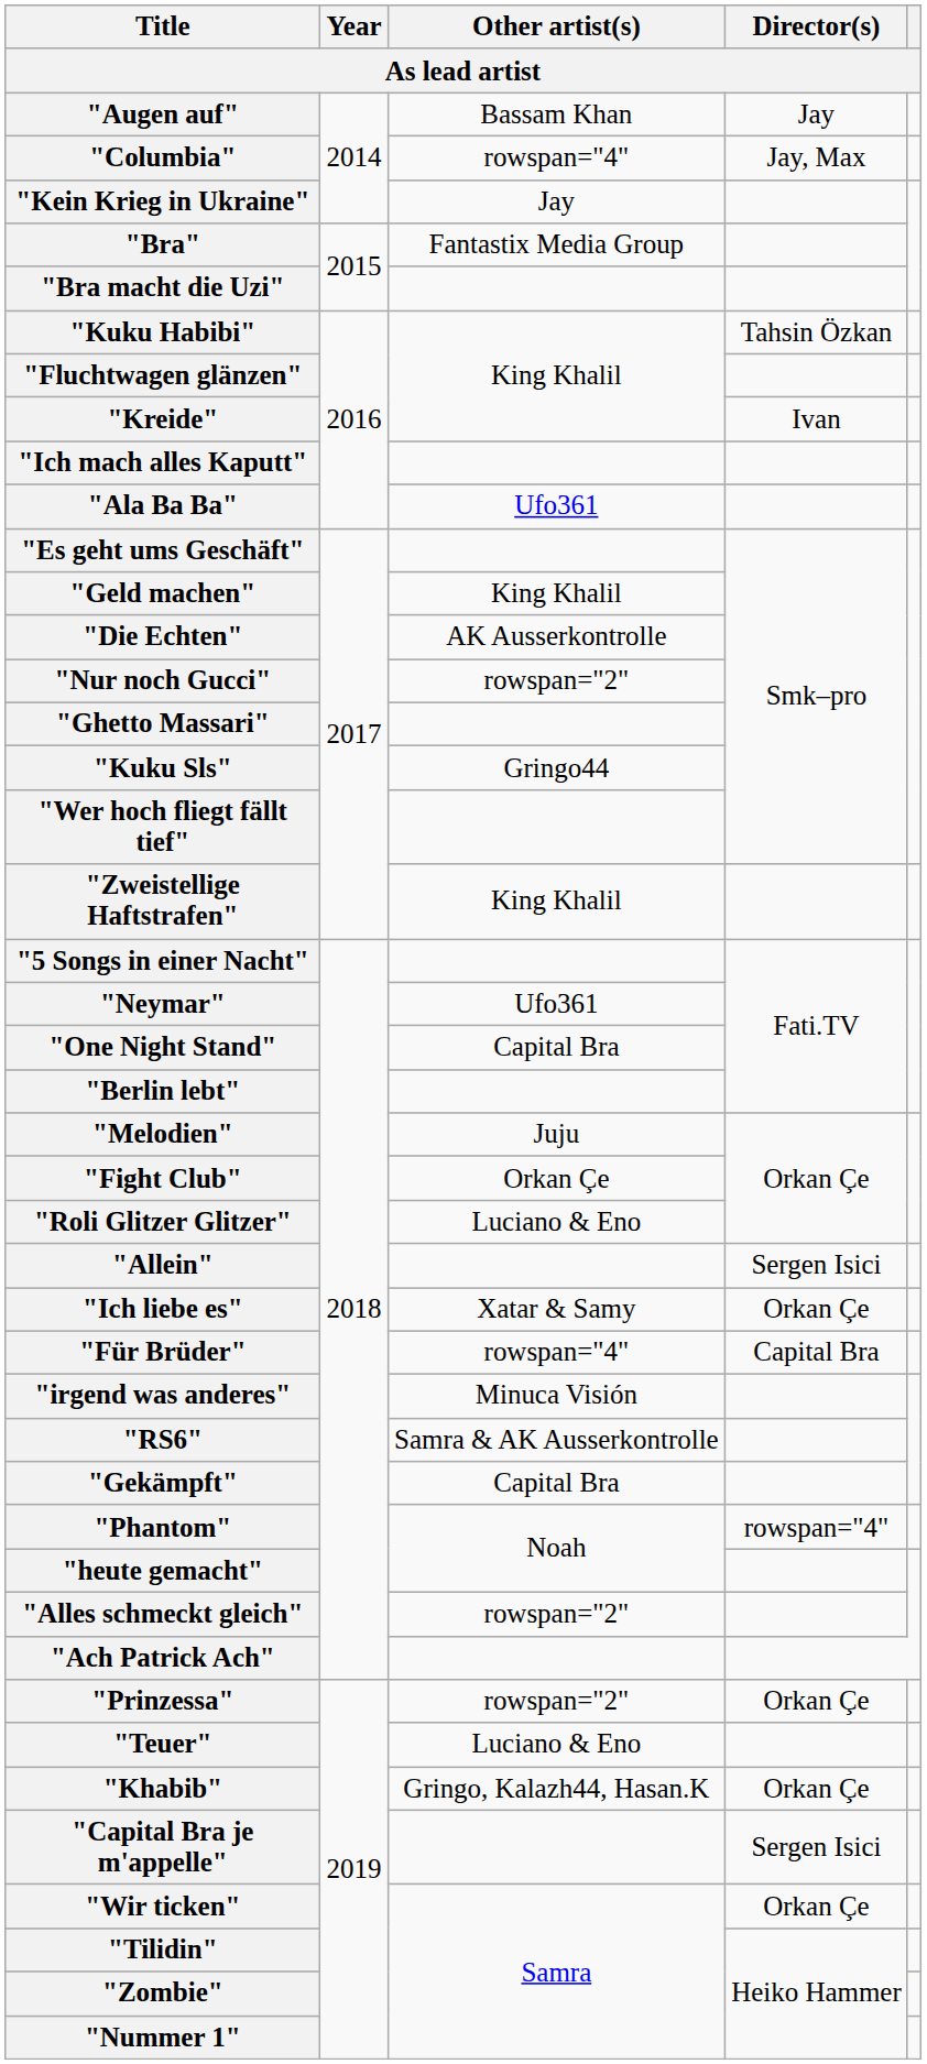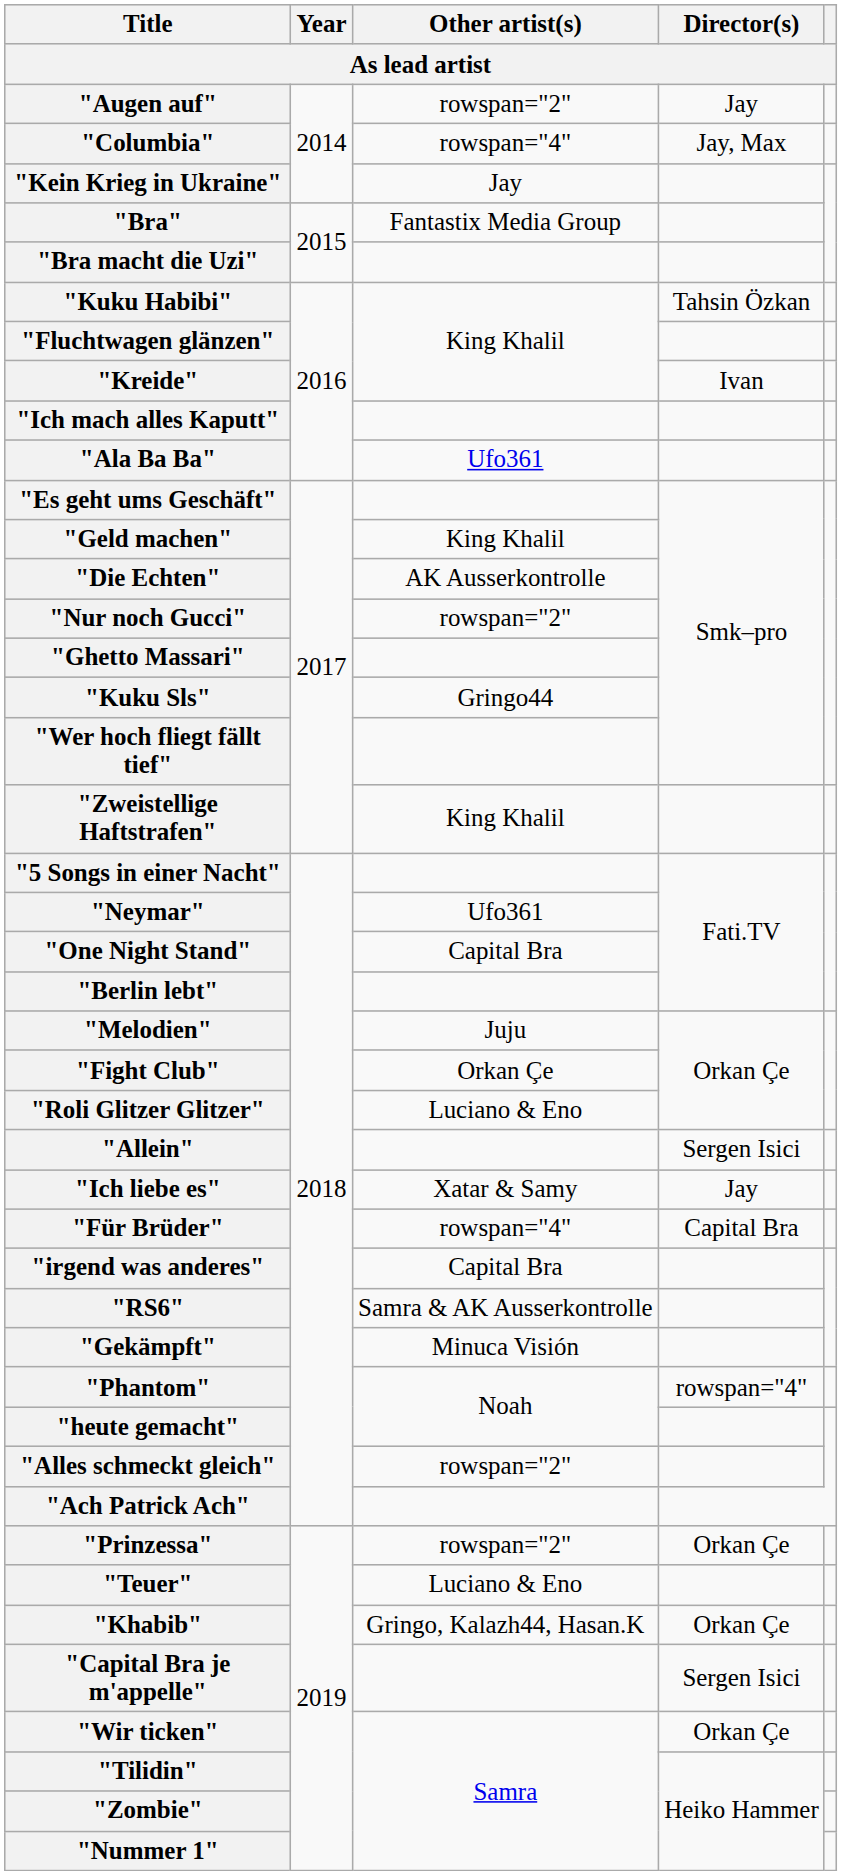"Augen auf" | Other artist(s): Bassam Khan -> rowspan="2"
"Ich liebe es" | Director(s): Orkan Çe -> Jay
"irgend was anderes" | Other artist(s): Minuca Visión -> Capital Bra
"Gekämpft" | Other artist(s): Capital Bra -> Minuca Visión
